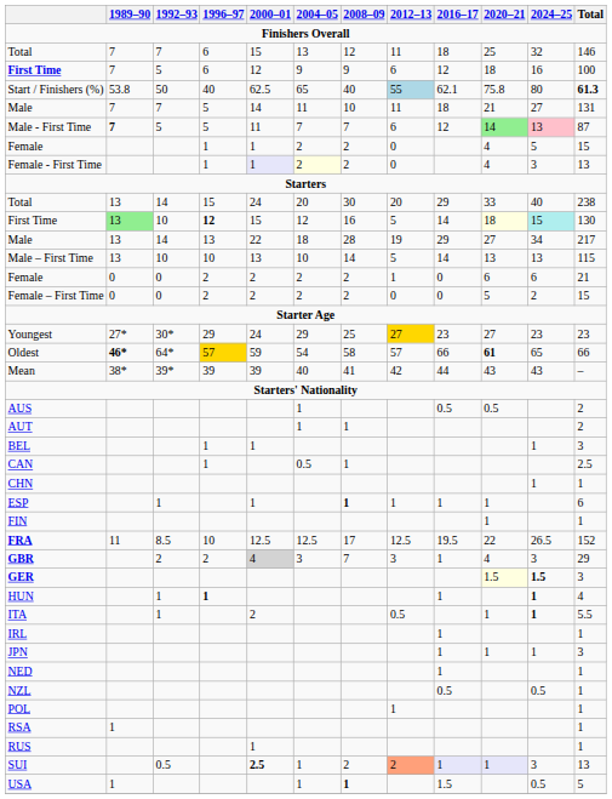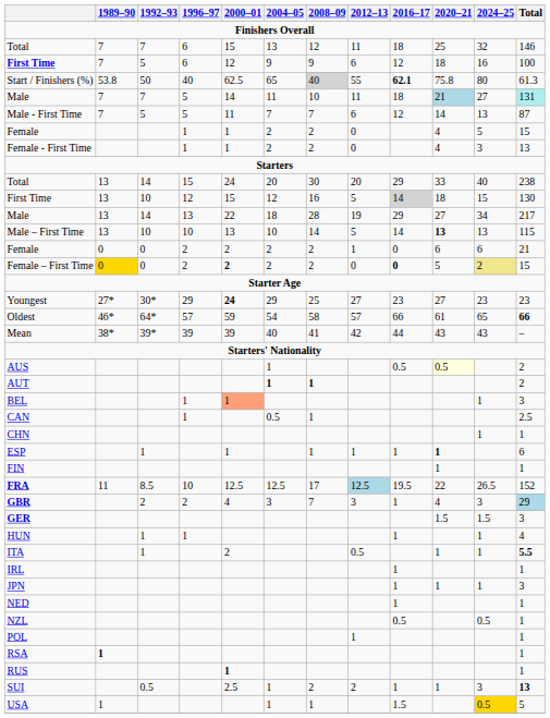Start / Finishers (%) | 2008–09: no background -> lightgrey background
Start / Finishers (%) | 2012–13: lightblue background -> no background
Start / Finishers (%) | 2016–17: normal -> bold
Start / Finishers (%) | Total: bold -> normal
Male / 7 | 2020–21: no background -> lightblue background
Male / 7 | Total: no background -> paleturquoise background
Male - First Time | 1989–90: bold -> normal
Male - First Time | 2020–21: lightgreen background -> no background
Male - First Time | 2024–25: pink background -> no background
Female - First Time | 2000–01: lavender background -> no background
Female - First Time | 2004–05: lightyellow background -> no background
First Time / 10 | 1989–90: lightgreen background -> no background
First Time / 10 | 1996–97: bold -> normal
First Time / 10 | 2016–17: no background -> lightgrey background
First Time / 10 | 2020–21: lightyellow background -> no background
First Time / 10 | 2024–25: paleturquoise background -> no background
Male – First Time | 2020–21: normal -> bold
Female – First Time | 1989–90: no background -> gold background
Female – First Time | 2000–01: normal -> bold
Female – First Time | 2016–17: normal -> bold
Female – First Time | 2024–25: no background -> khaki background
Youngest | 2000–01: normal -> bold
Youngest | 2012–13: gold background -> no background
Oldest | 1989–90: bold -> normal
Oldest | 1996–97: gold background -> no background
Oldest | 2020–21: bold -> normal
Oldest | Total: normal -> bold
AUS | 2020–21: no background -> lightyellow background
AUT | 2004–05: normal -> bold
AUT | 2008–09: normal -> bold
BEL | 2000–01: no background -> lightsalmon background
ESP | 2008–09: bold -> normal
ESP | 2020–21: normal -> bold
FRA | 2012–13: no background -> lightblue background
GBR | 2000–01: lightgrey background -> no background
GBR | Total: no background -> lightblue background
GER | 2020–21: lightyellow background -> no background
GER | 2024–25: bold -> normal
HUN | 1996–97: bold -> normal
HUN | 2024–25: bold -> normal
ITA | 2024–25: bold -> normal
ITA | Total: normal -> bold
RSA | 1989–90: normal -> bold
RUS | 2000–01: normal -> bold
SUI | 2000–01: bold -> normal
SUI | 2012–13: lightsalmon background -> no background
SUI | 2016–17: lavender background -> no background
SUI | 2020–21: lavender background -> no background
SUI | Total: normal -> bold
USA | 2008–09: bold -> normal
USA | 2024–25: no background -> gold background
